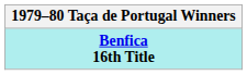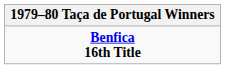row 2 | column 1: paleturquoise background -> no background
